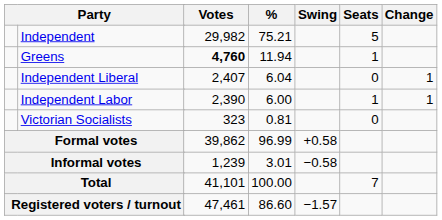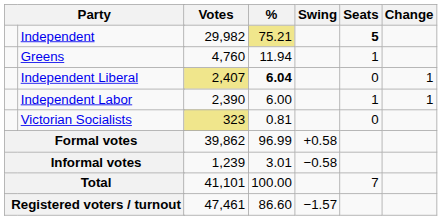Independent | %: no background -> khaki background
Independent | Seats: normal -> bold
Greens | Votes: bold -> normal
Independent Liberal | Votes: no background -> khaki background
Independent Liberal | %: normal -> bold
Victorian Socialists | Votes: no background -> khaki background
